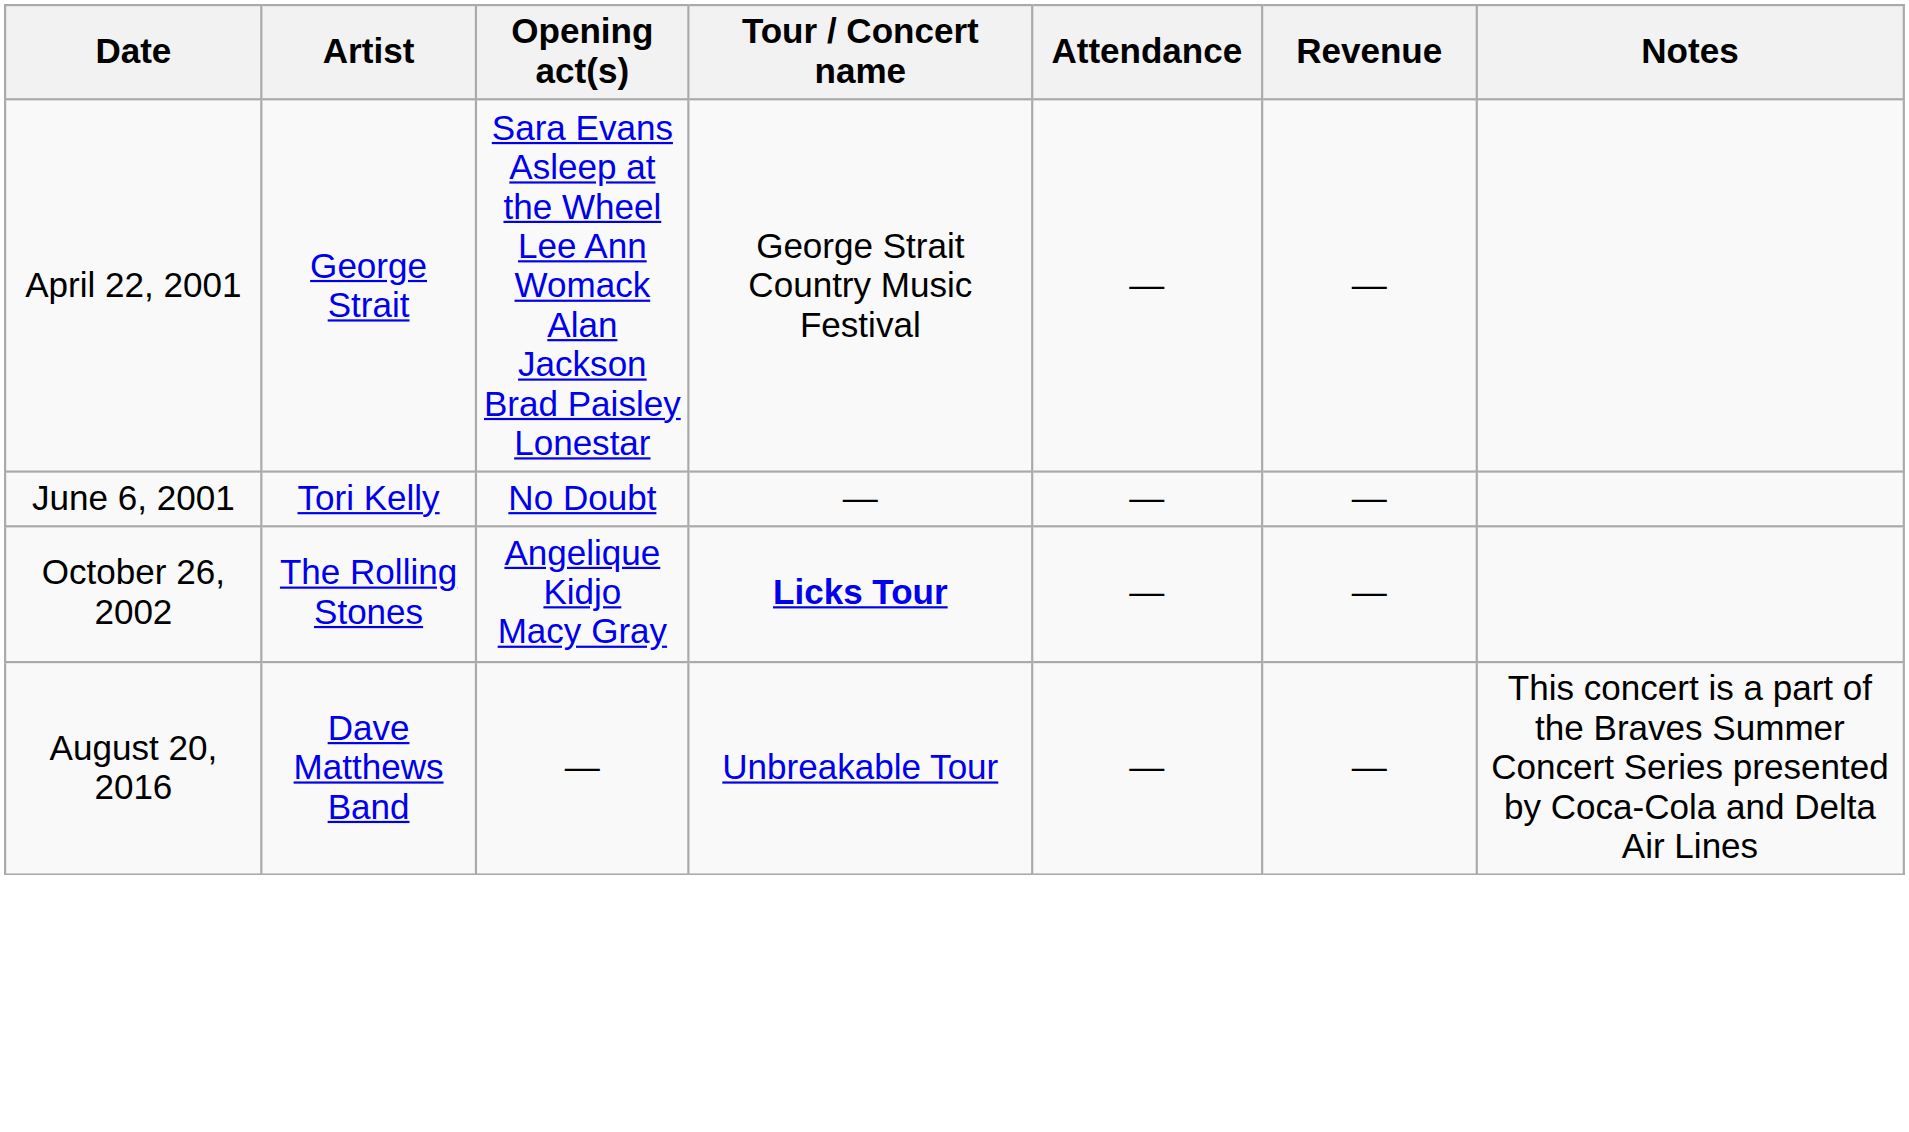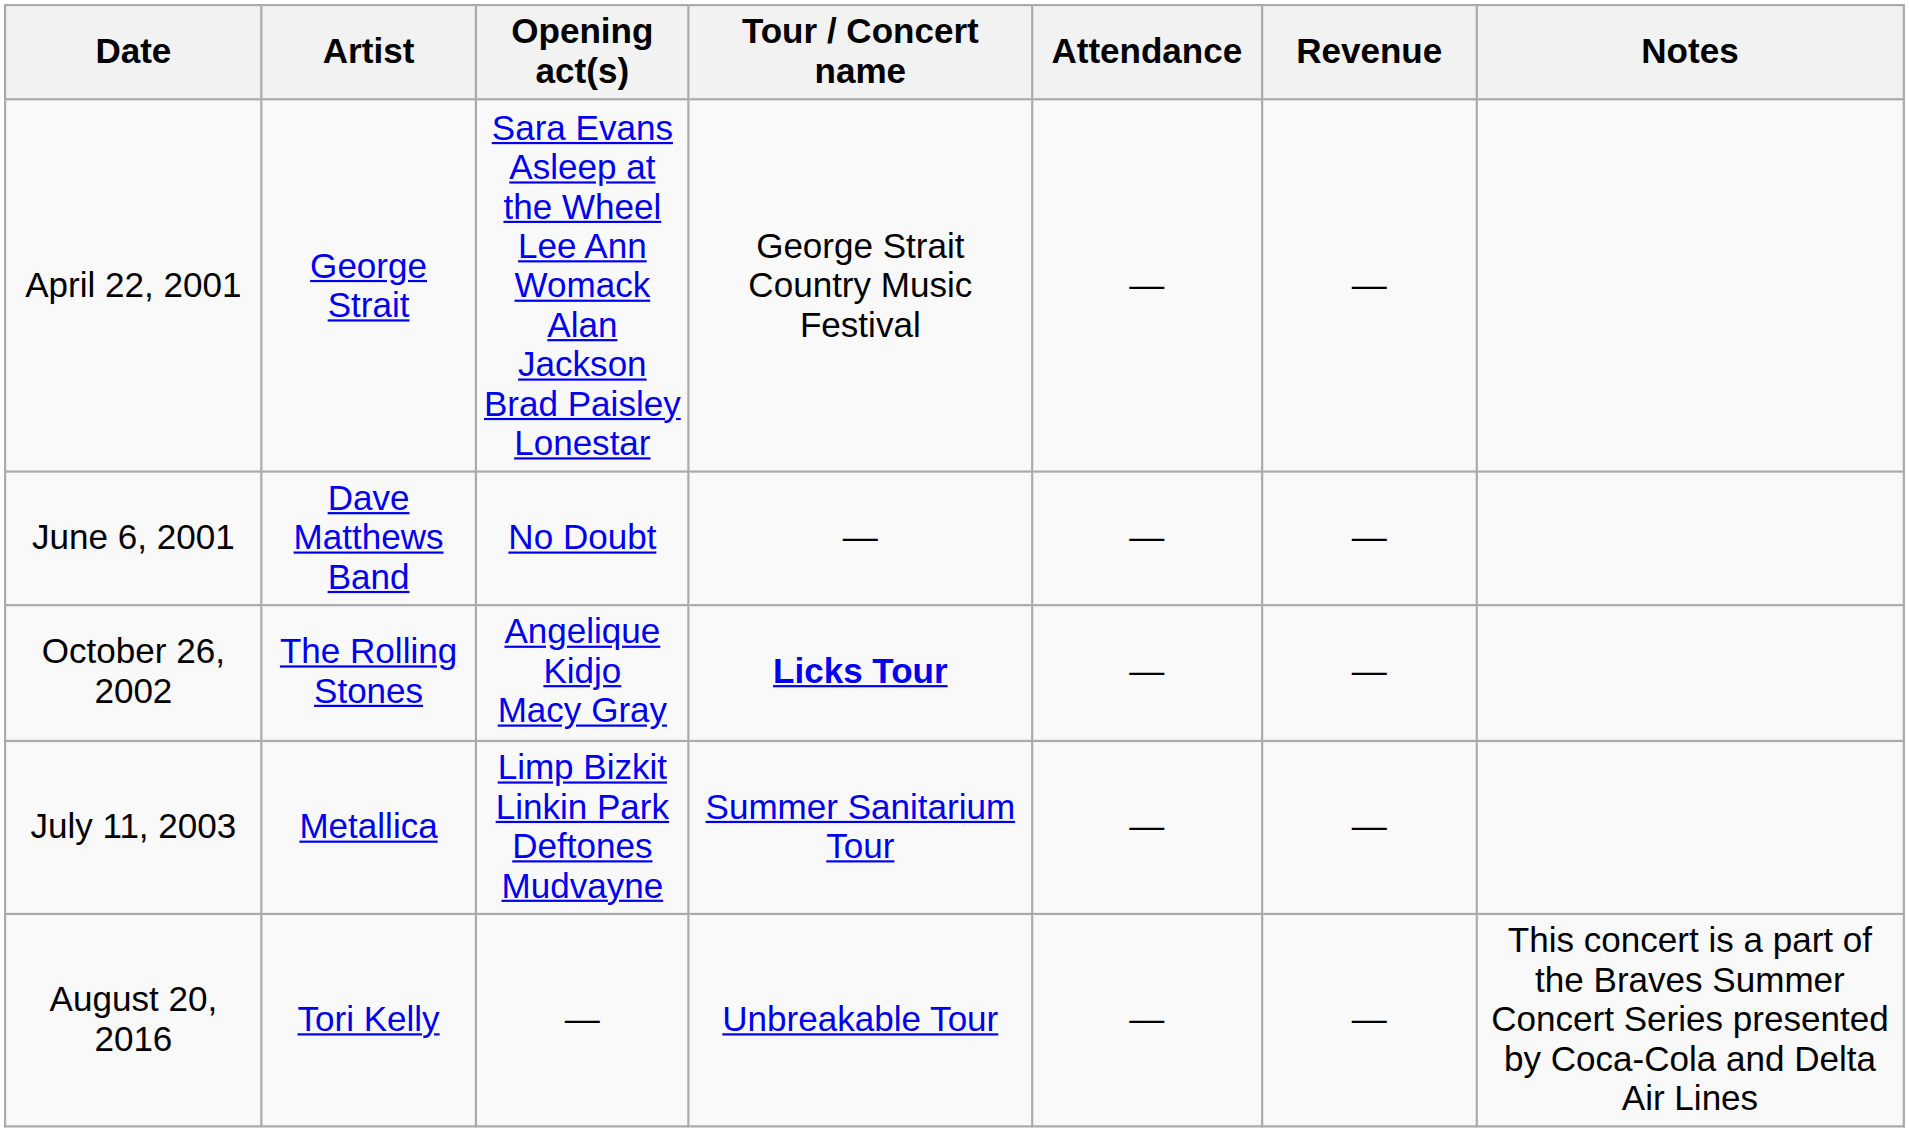June 6, 2001 | Artist: Tori Kelly -> Dave Matthews Band
+ row: July 11, 2003 | Metallica | Limp Bizkit Linkin Park Deftones Mudvayne | Summer Sanitarium Tour | — | —
August 20, 2016 | Artist: Dave Matthews Band -> Tori Kelly
